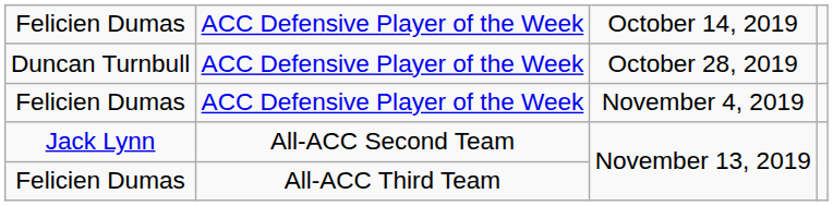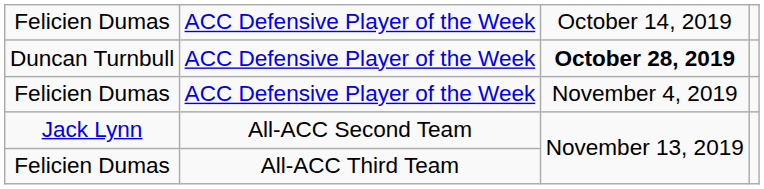Duncan Turnbull | column 3: normal -> bold
